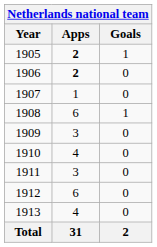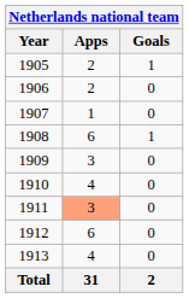1905 | Apps: bold -> normal
1906 | Apps: bold -> normal
1911 | Apps: no background -> lightsalmon background
